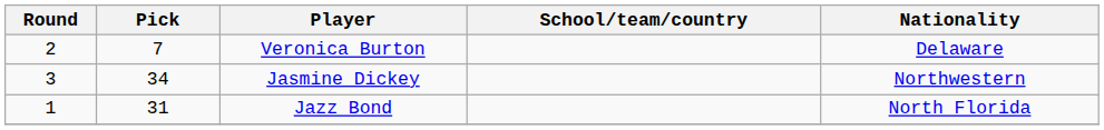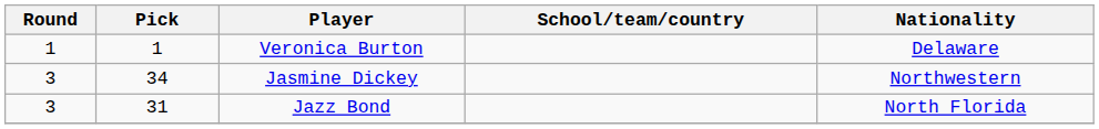Veronica Burton | Round: 2 -> 1
Veronica Burton | Pick: 7 -> 1
Jazz Bond | Round: 1 -> 3
